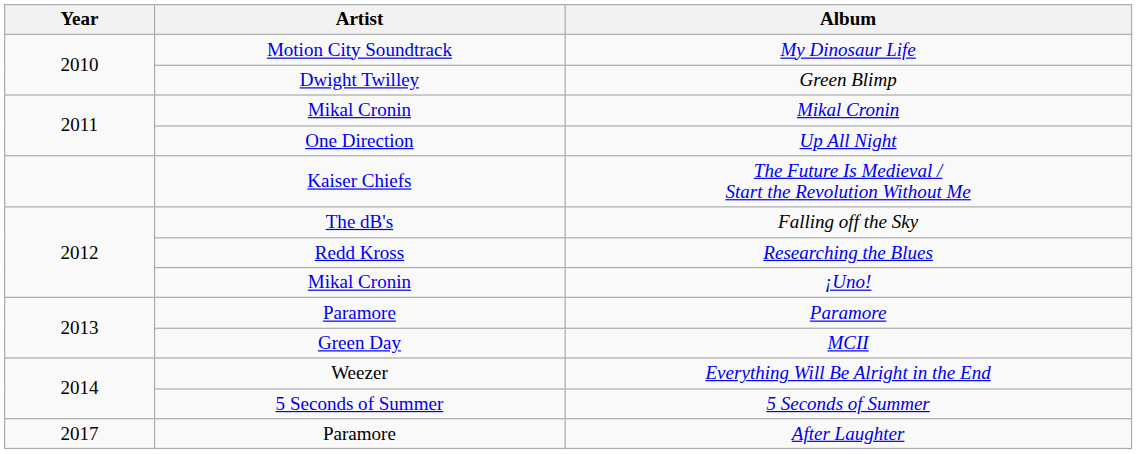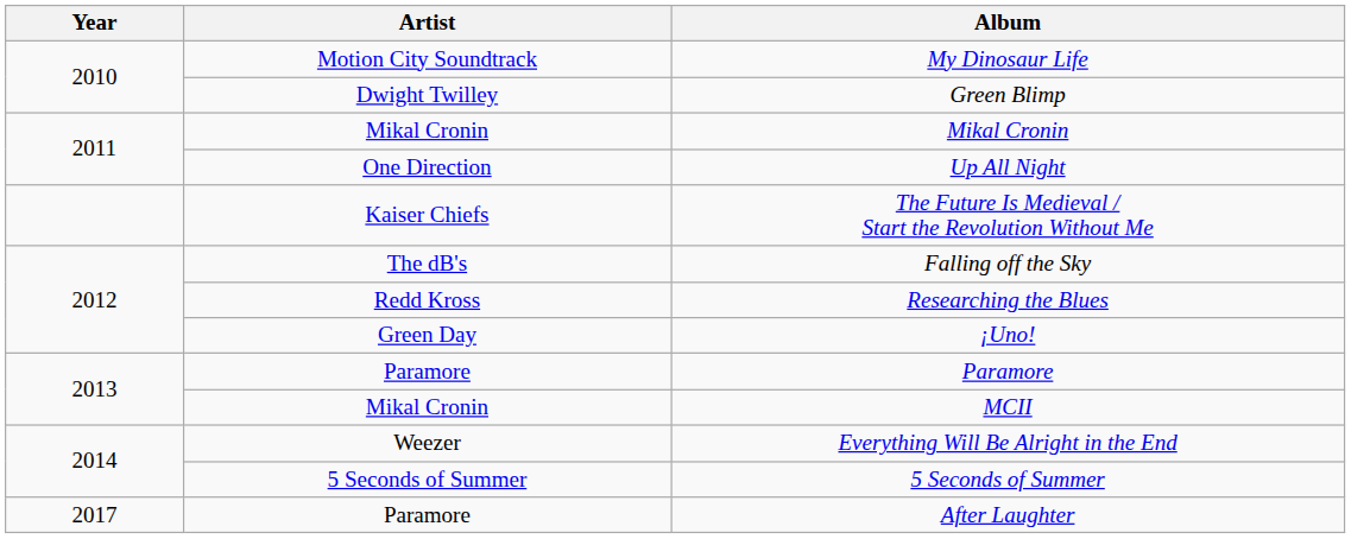¡Uno! | Artist: Mikal Cronin -> Green Day
MCII | Artist: Green Day -> Mikal Cronin
